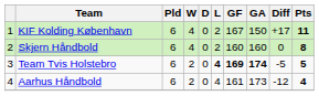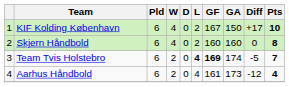KIF Kolding København | Pts: 11 -> 10
Team Tvis Holstebro | GA: bold -> normal
Team Tvis Holstebro | Pts: 5 -> 7
